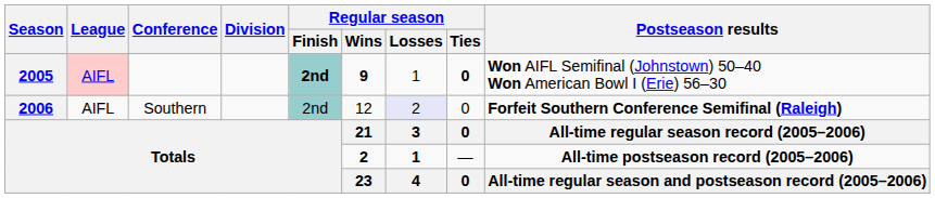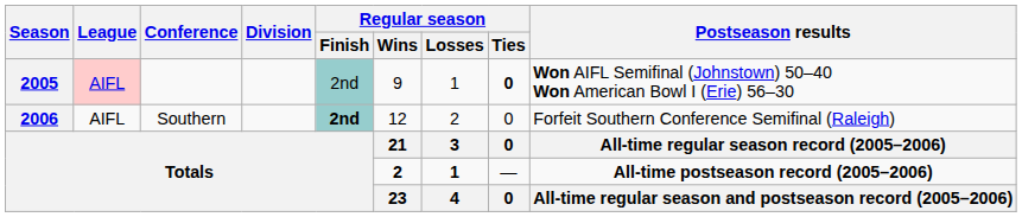2005 | Regular season / Finish: bold -> normal
2005 | Regular season / Wins: bold -> normal
2006 | Regular season / Finish: normal -> bold
2006 | Regular season / Losses: lavender background -> no background
2006 | Postseason results: bold -> normal
